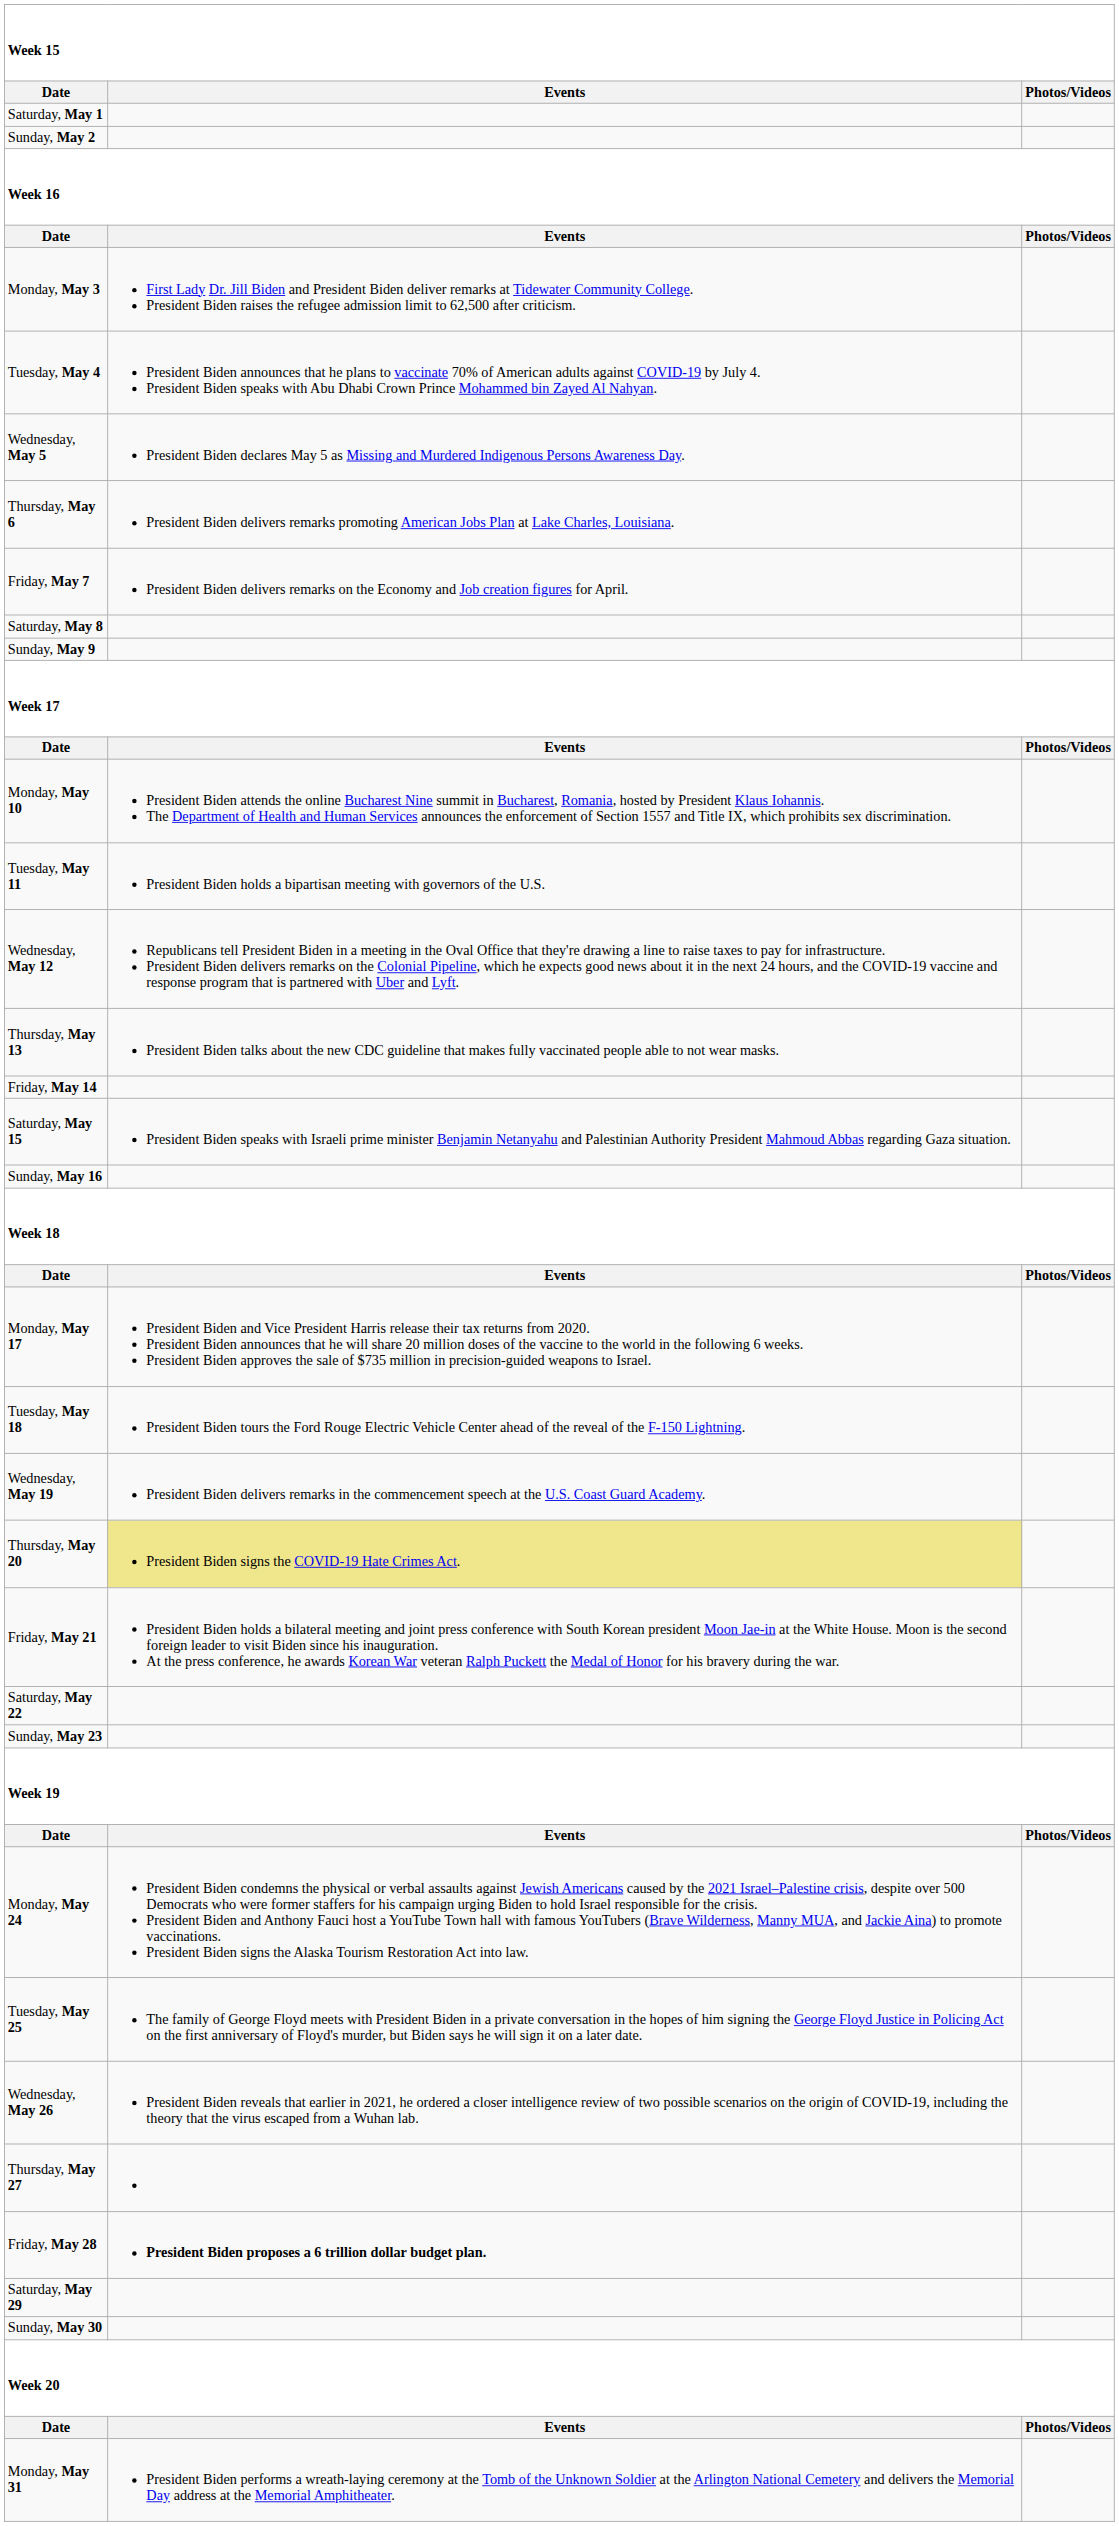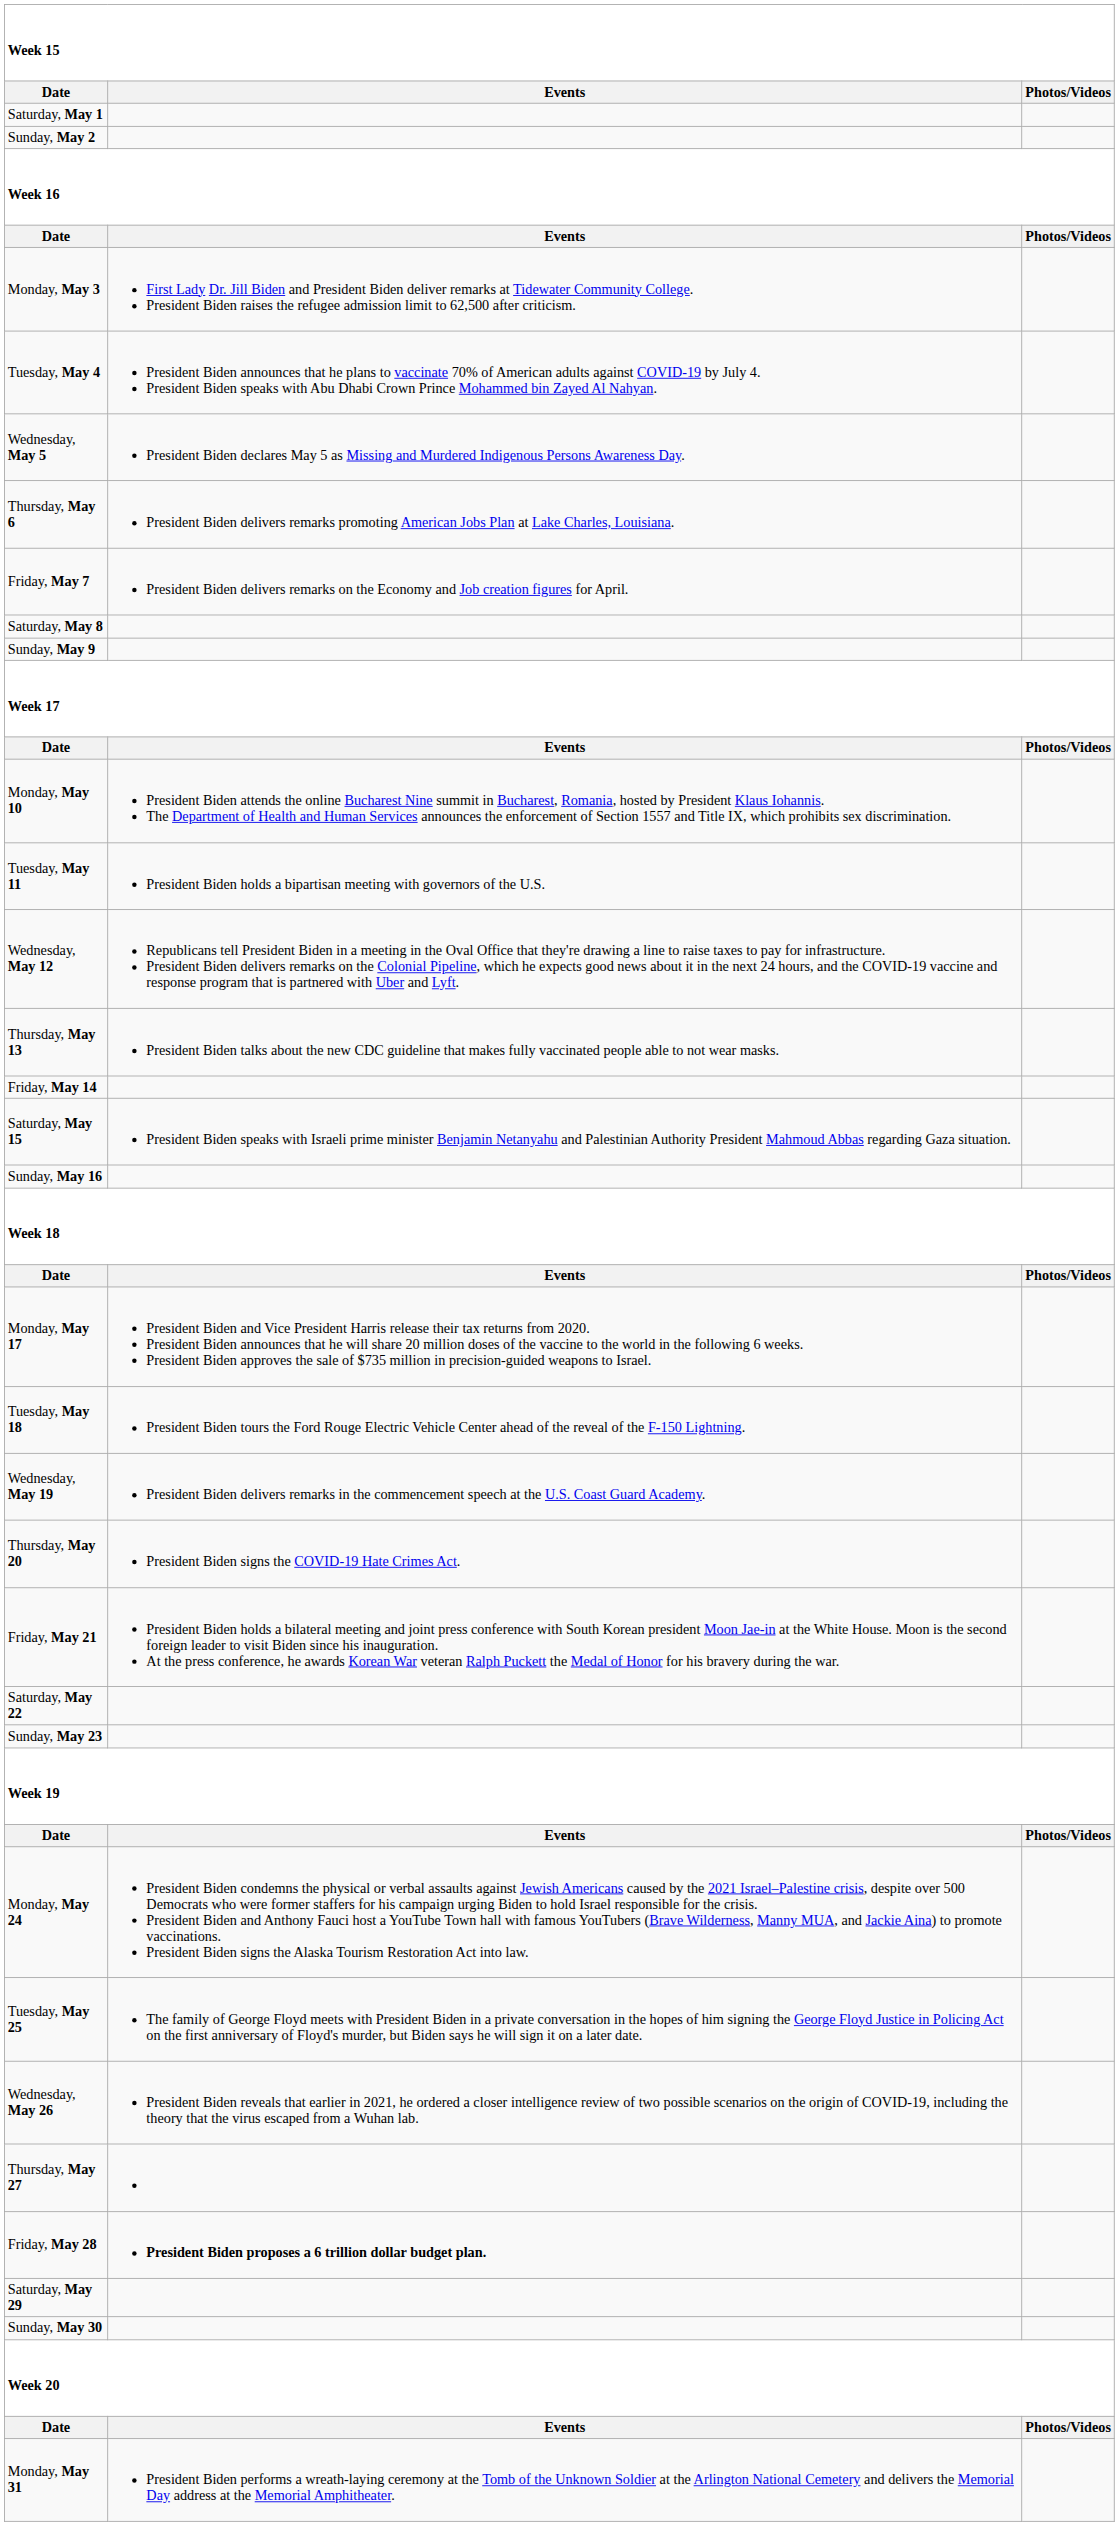Thursday, May 20 | column 2: khaki background -> no background
